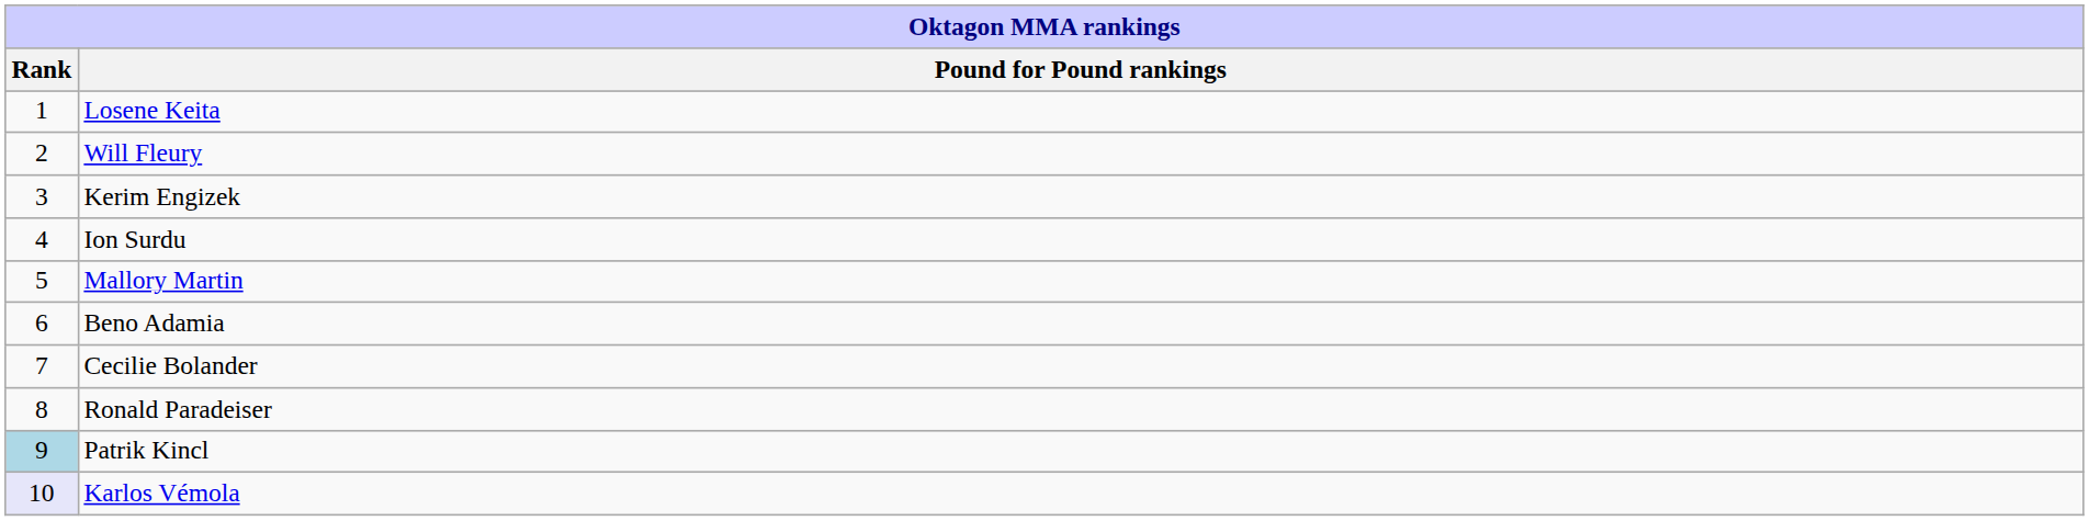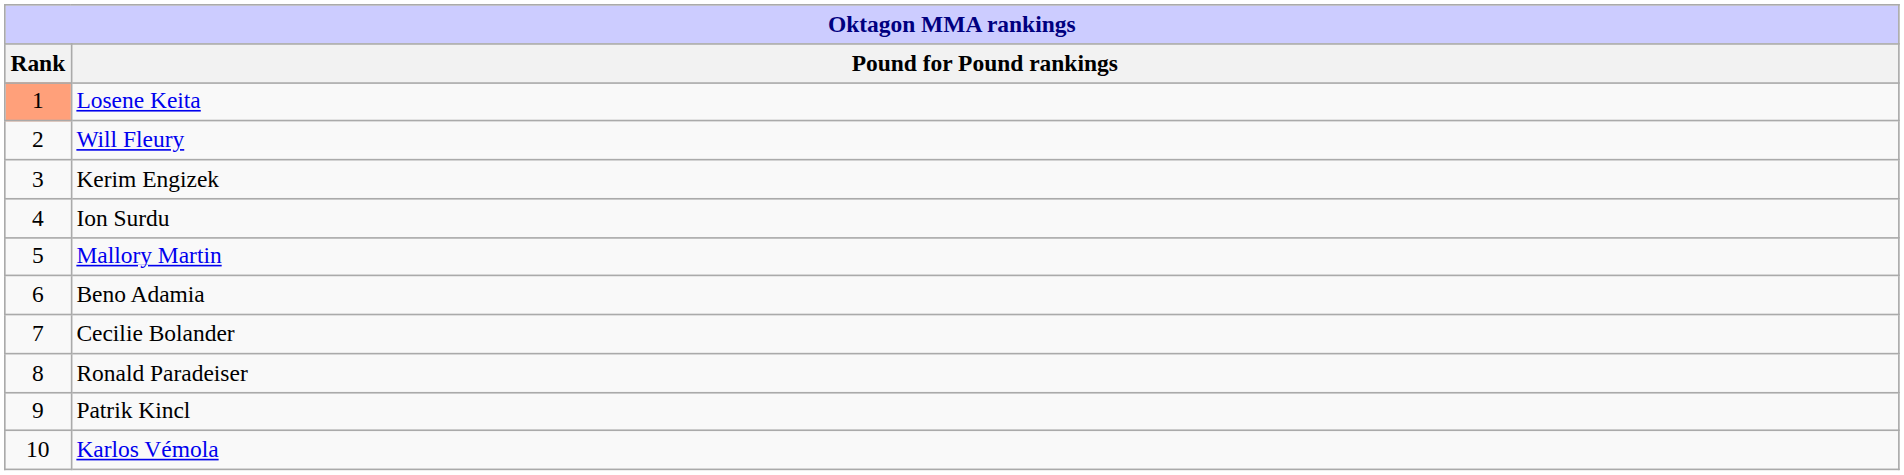Losene Keita | Rank: no background -> lightsalmon background
Patrik Kincl | Rank: lightblue background -> no background
Karlos Vémola | Rank: lavender background -> no background
